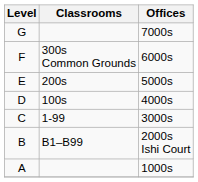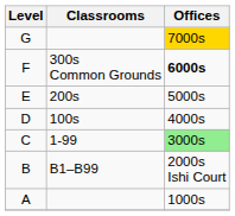G | Offices: no background -> gold background
F | Offices: normal -> bold
C | Offices: no background -> lightgreen background
